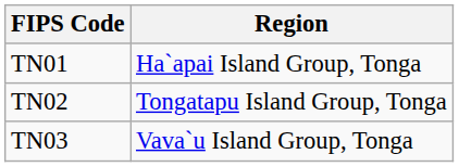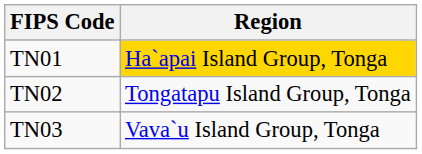TN01 | Region: no background -> gold background
